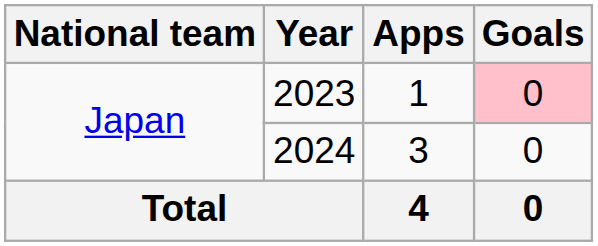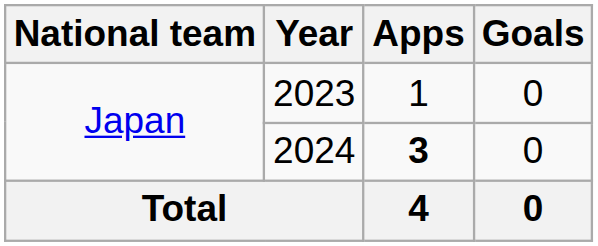2023 | Goals: pink background -> no background
2024 | Apps: normal -> bold
